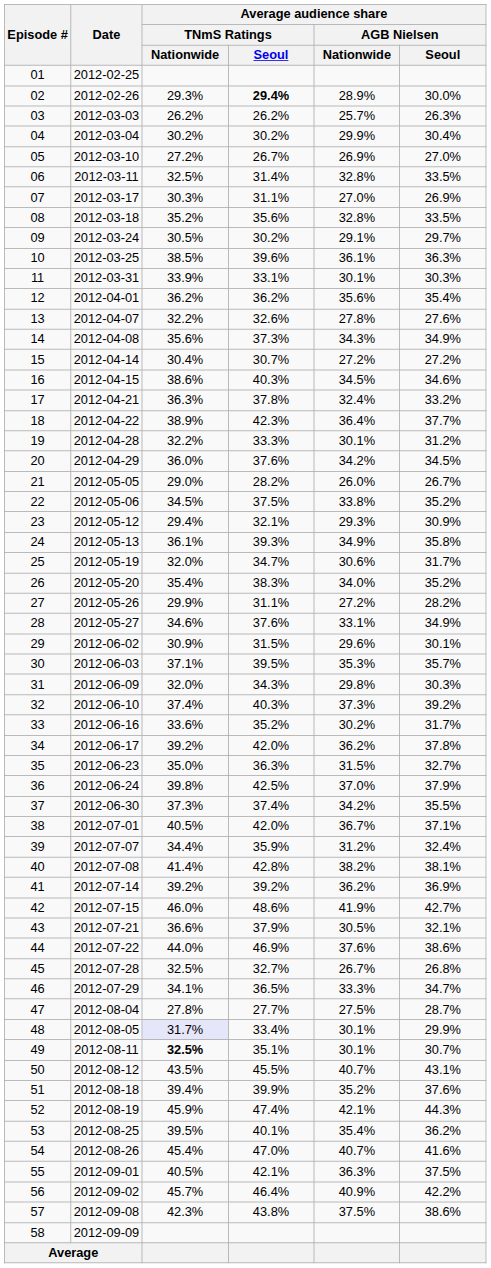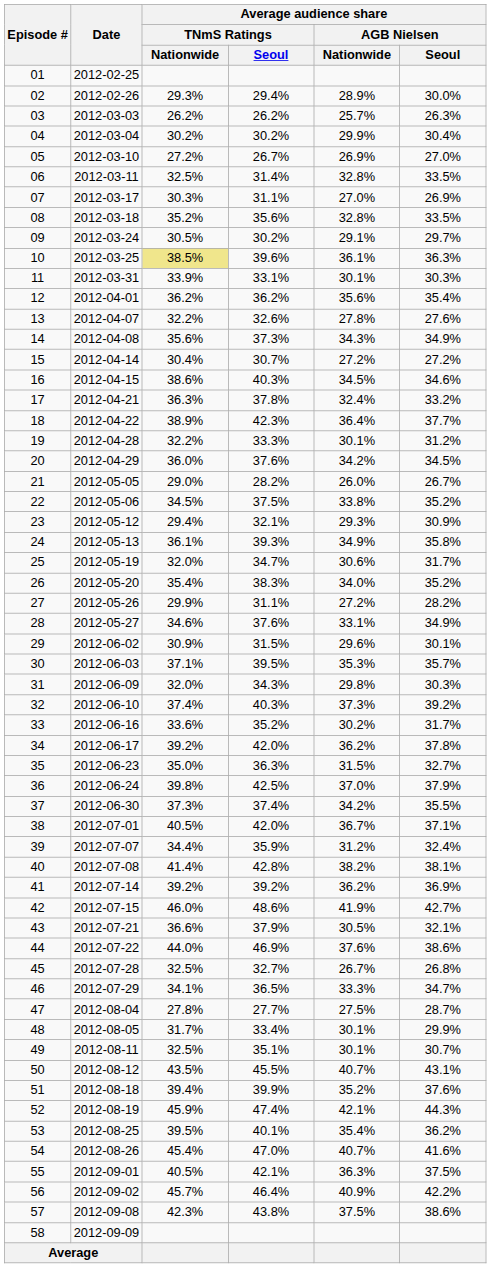02 | Average audience share / TNmS Ratings / Seoul: bold -> normal
10 | Average audience share / TNmS Ratings / Nationwide: no background -> khaki background
48 | Average audience share / TNmS Ratings / Nationwide: lavender background -> no background
49 | Average audience share / TNmS Ratings / Nationwide: bold -> normal
